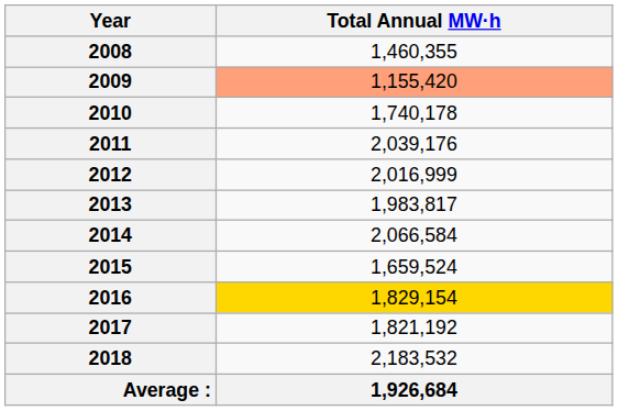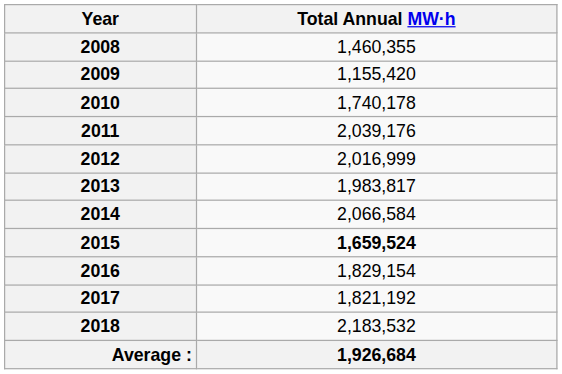2009 | Total Annual MW·h: lightsalmon background -> no background
2015 | Total Annual MW·h: normal -> bold
2016 | Total Annual MW·h: gold background -> no background
